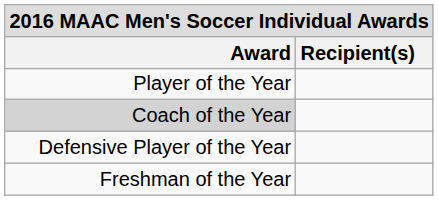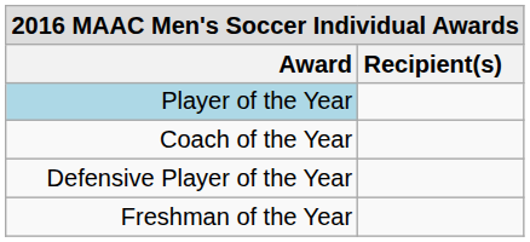Player of the Year | Award: no background -> lightblue background
Coach of the Year | Award: lightgrey background -> no background
